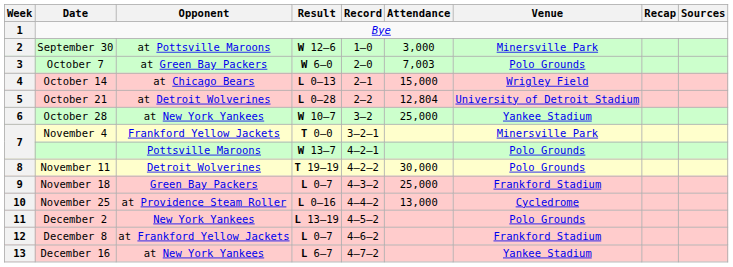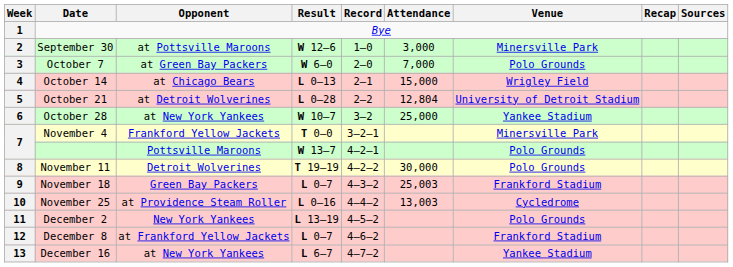3 | Attendance: 7,003 -> 7,000
9 | Attendance: 25,000 -> 25,003
10 | Attendance: 13,000 -> 13,003
